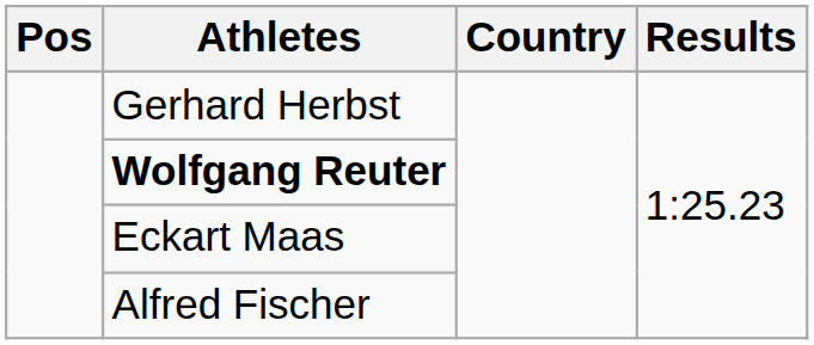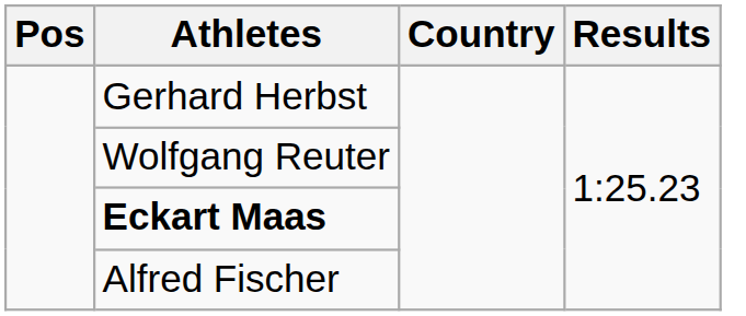Wolfgang Reuter | Athletes: bold -> normal
Eckart Maas | Athletes: normal -> bold
